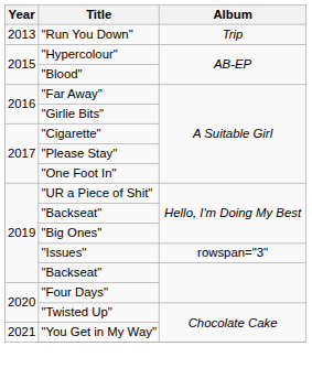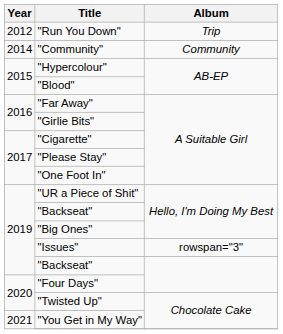"Run You Down" | Year: 2013 -> 2012
+ row: 2014 | "Community" | Community
